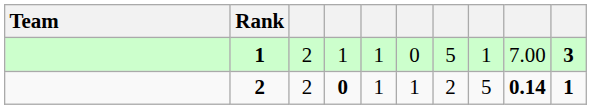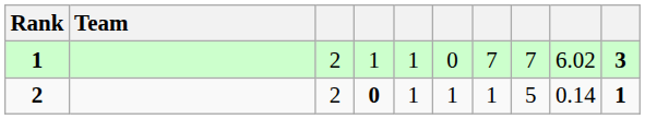columns swapped: Rank <-> Team
row 2 | column 7: 5 -> 7
row 2 | column 8: 1 -> 7
row 2 | column 9: 7.00 -> 6.02
row 3 | column 7: 2 -> 1
row 3 | column 9: bold -> normal
